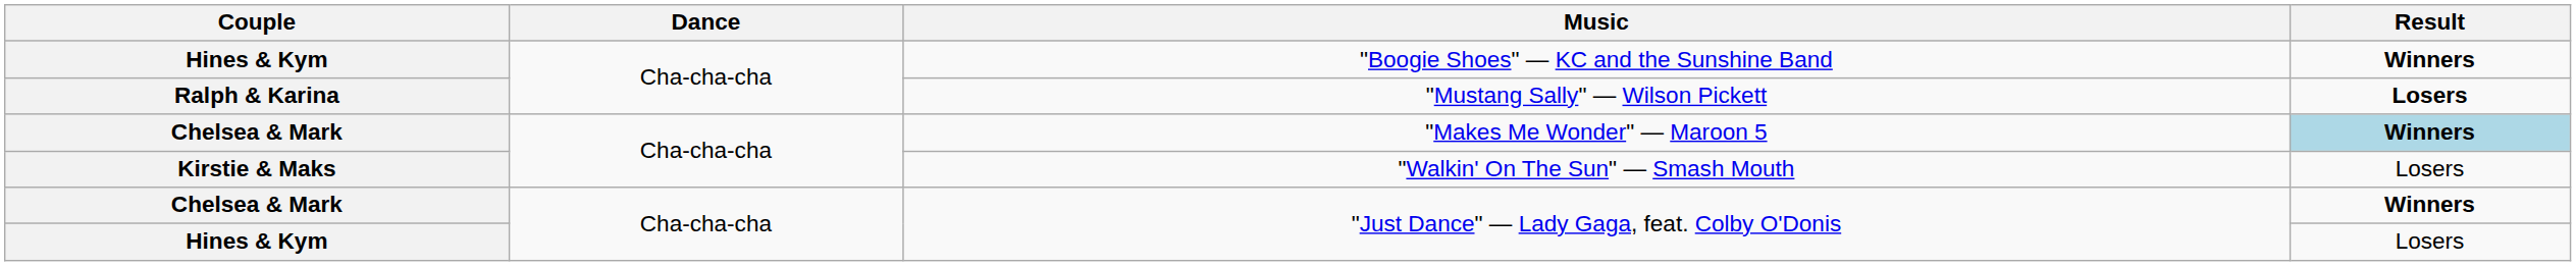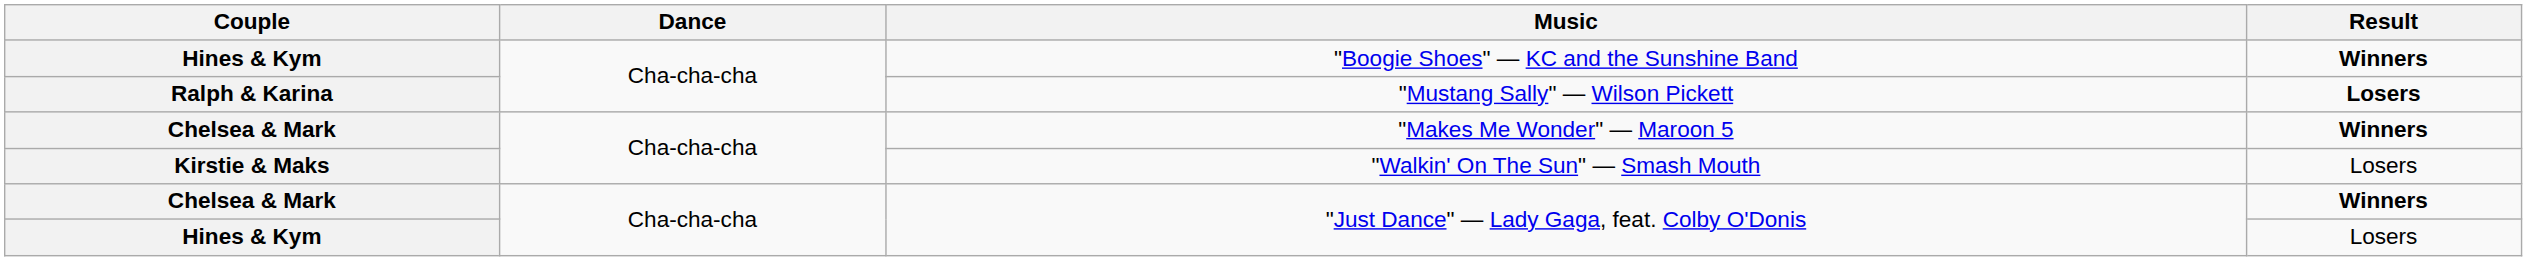"Makes Me Wonder" — Maroon 5 | Result: lightblue background -> no background
